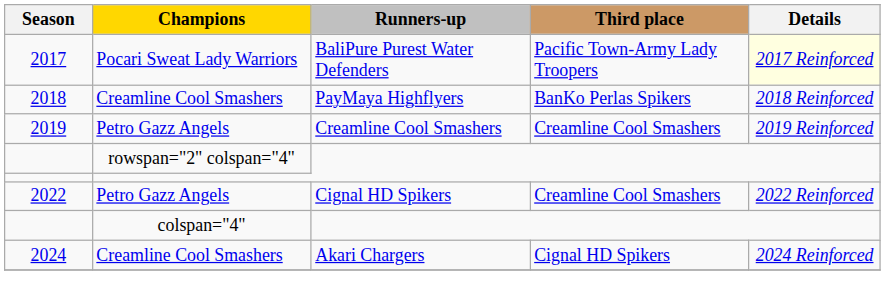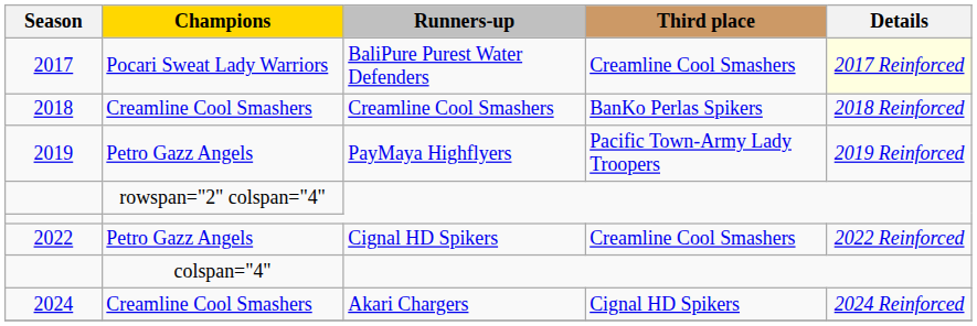2017 | Third place: Pacific Town-Army Lady Troopers -> Creamline Cool Smashers
2018 | Runners-up: PayMaya Highflyers -> Creamline Cool Smashers
2019 | Runners-up: Creamline Cool Smashers -> PayMaya Highflyers
2019 | Third place: Creamline Cool Smashers -> Pacific Town-Army Lady Troopers
